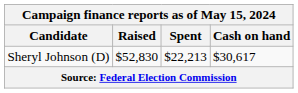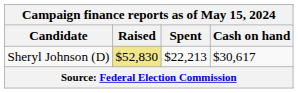Sheryl Johnson (D) | Raised: no background -> khaki background
